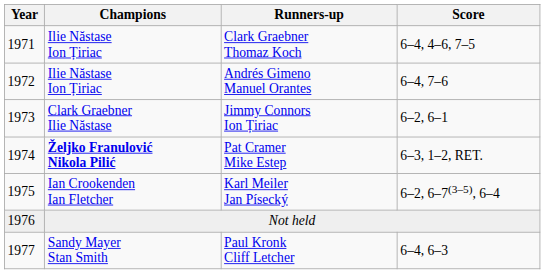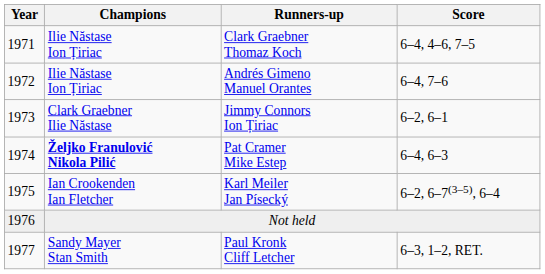Pat Cramer Mike Estep | Score: 6–3, 1–2, RET. -> 6–4, 6–3
Paul Kronk Cliff Letcher | Score: 6–4, 6–3 -> 6–3, 1–2, RET.
